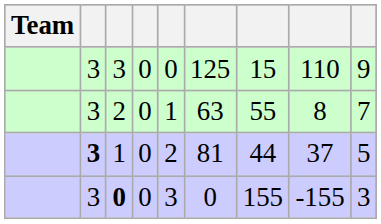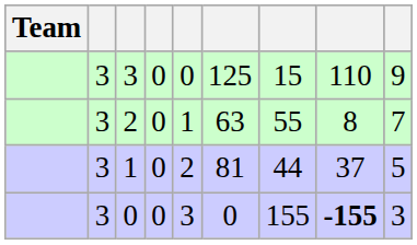row 4 | column 2: bold -> normal
row 5 | column 3: bold -> normal
row 5 | column 8: normal -> bold
